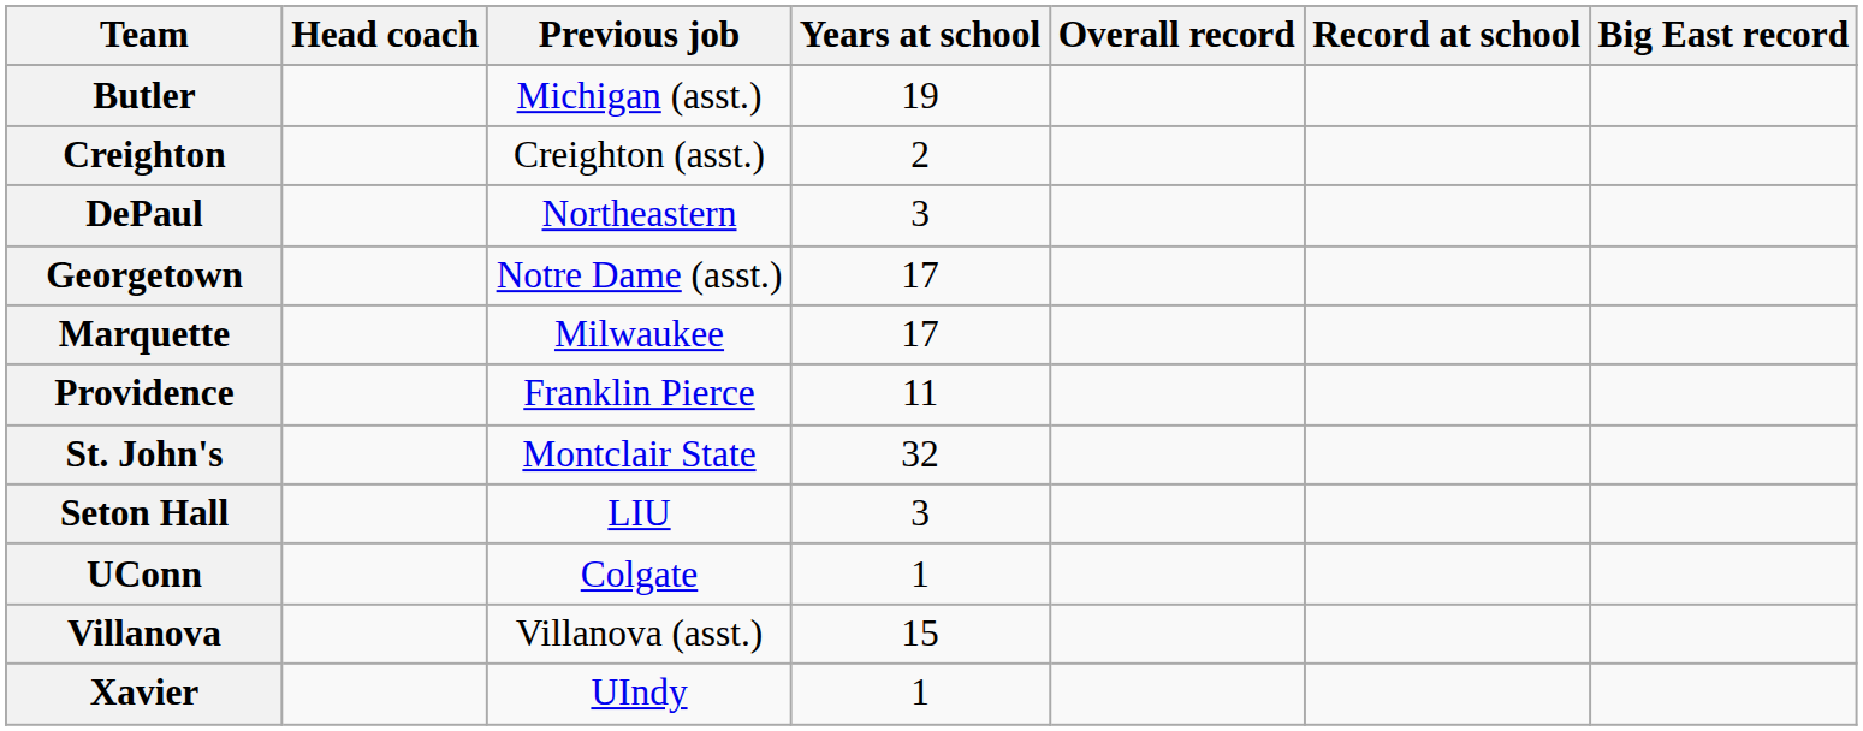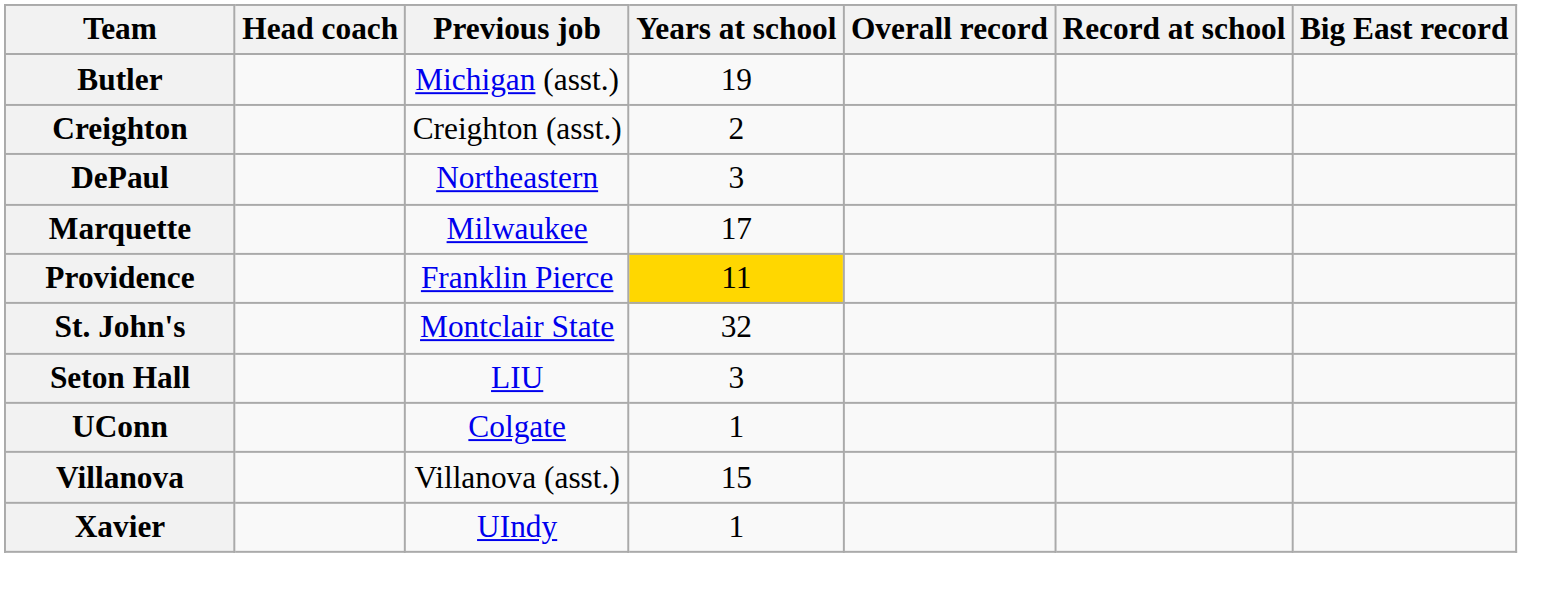- row: Georgetown | Notre Dame (asst.) | 17
Providence | Years at school: no background -> gold background
